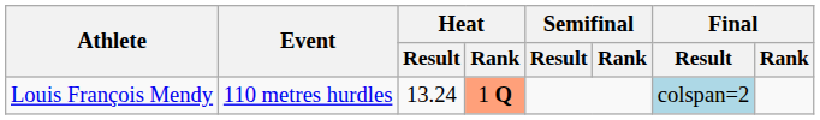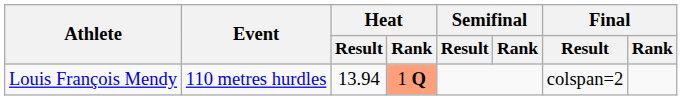Louis François Mendy | Heat / Result: 13.24 -> 13.94
Louis François Mendy | Final / Result: lightblue background -> no background
